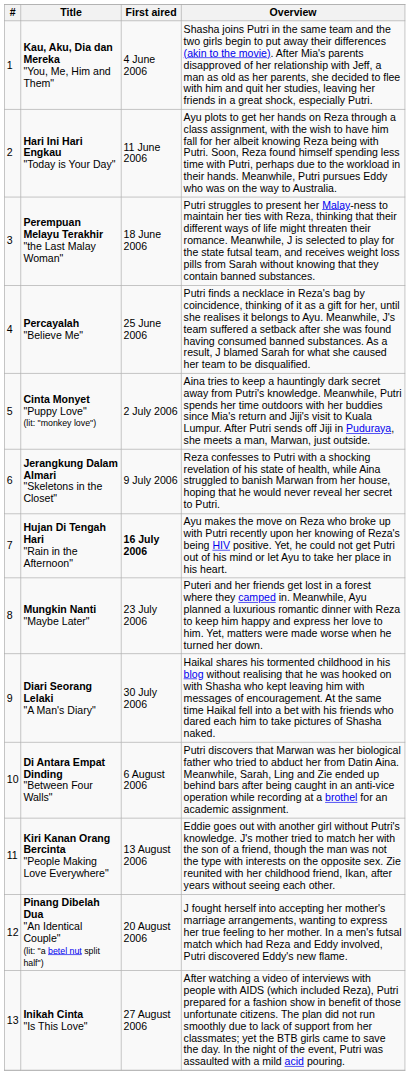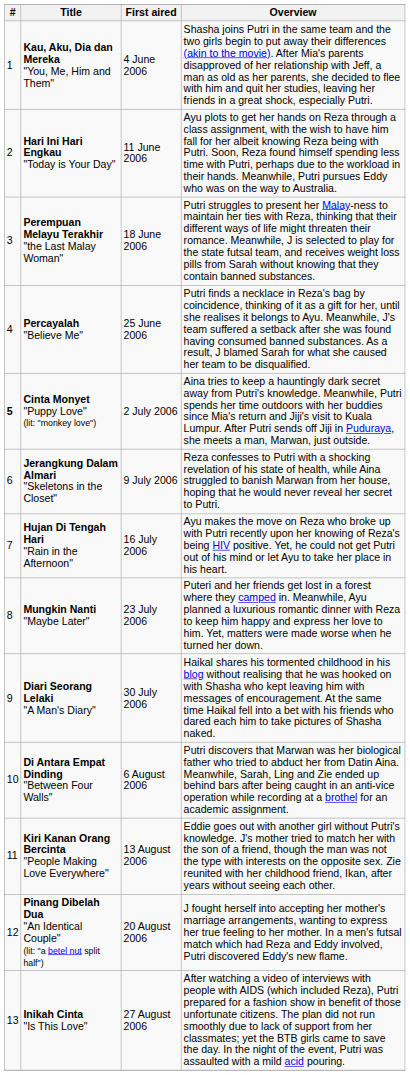Cinta Monyet "Puppy Love" (lit: "monkey love") | #: normal -> bold
Hujan Di Tengah Hari "Rain in the Afternoon" | First aired: bold -> normal
